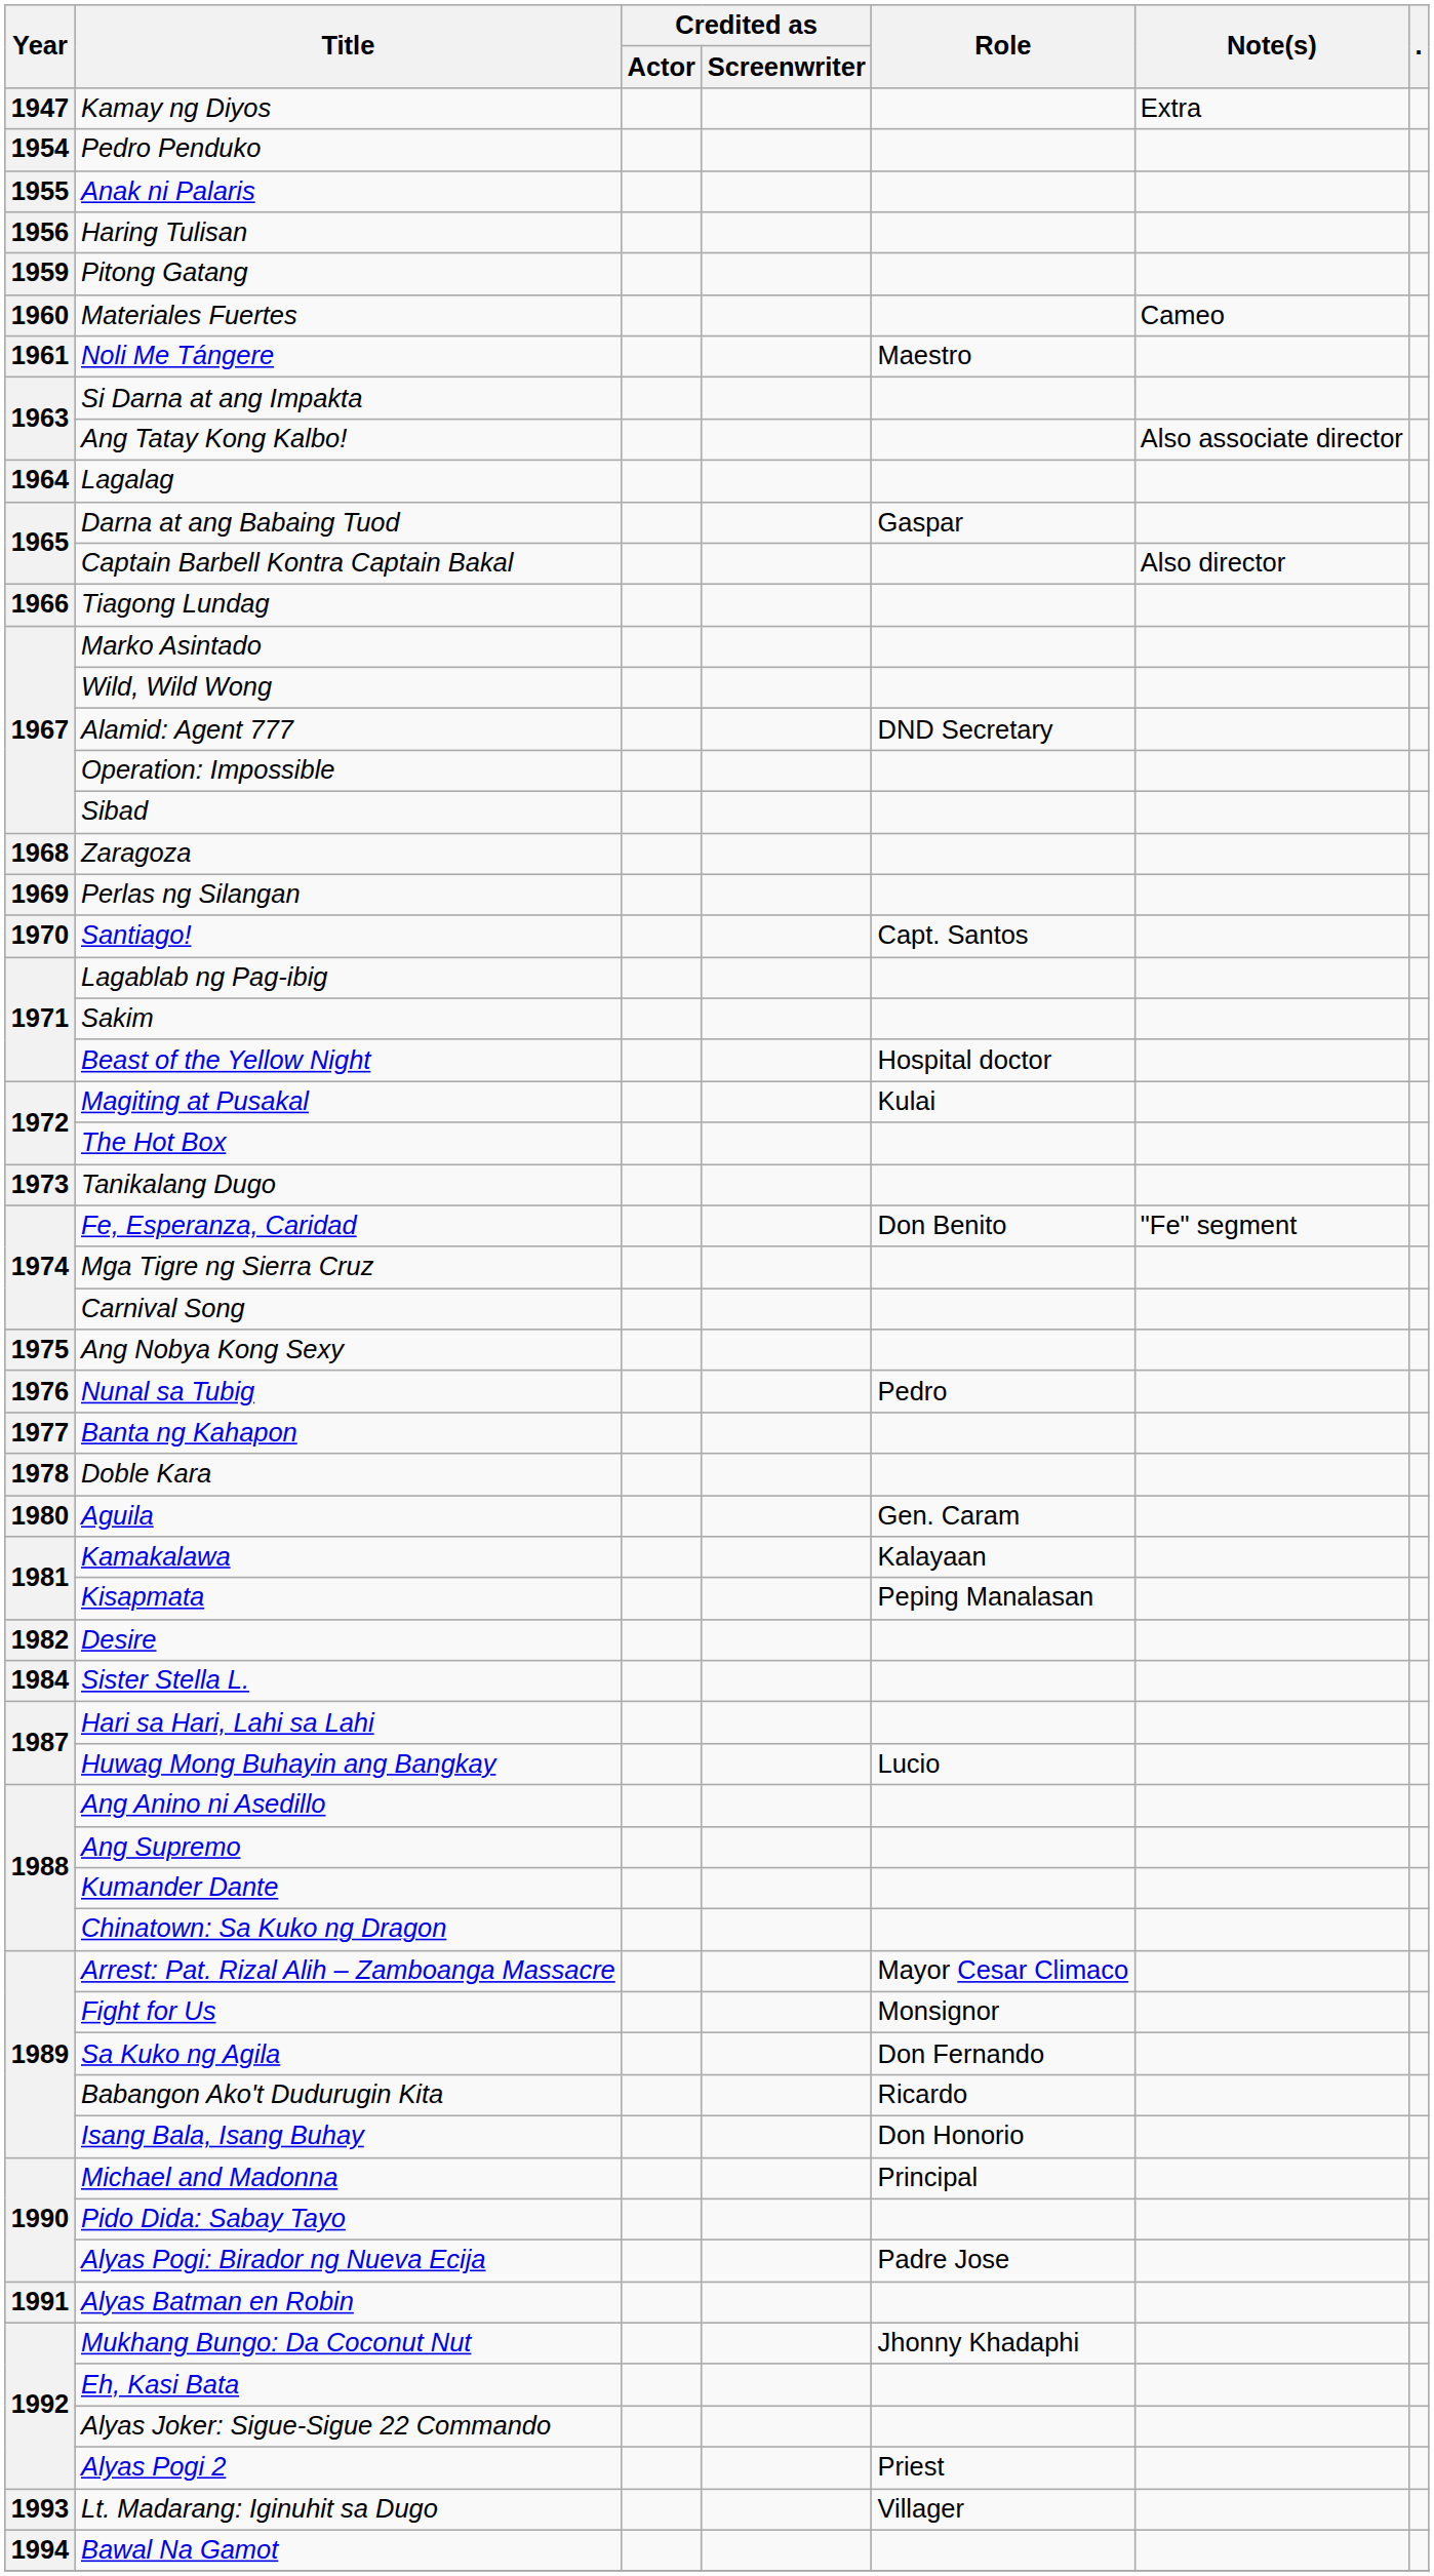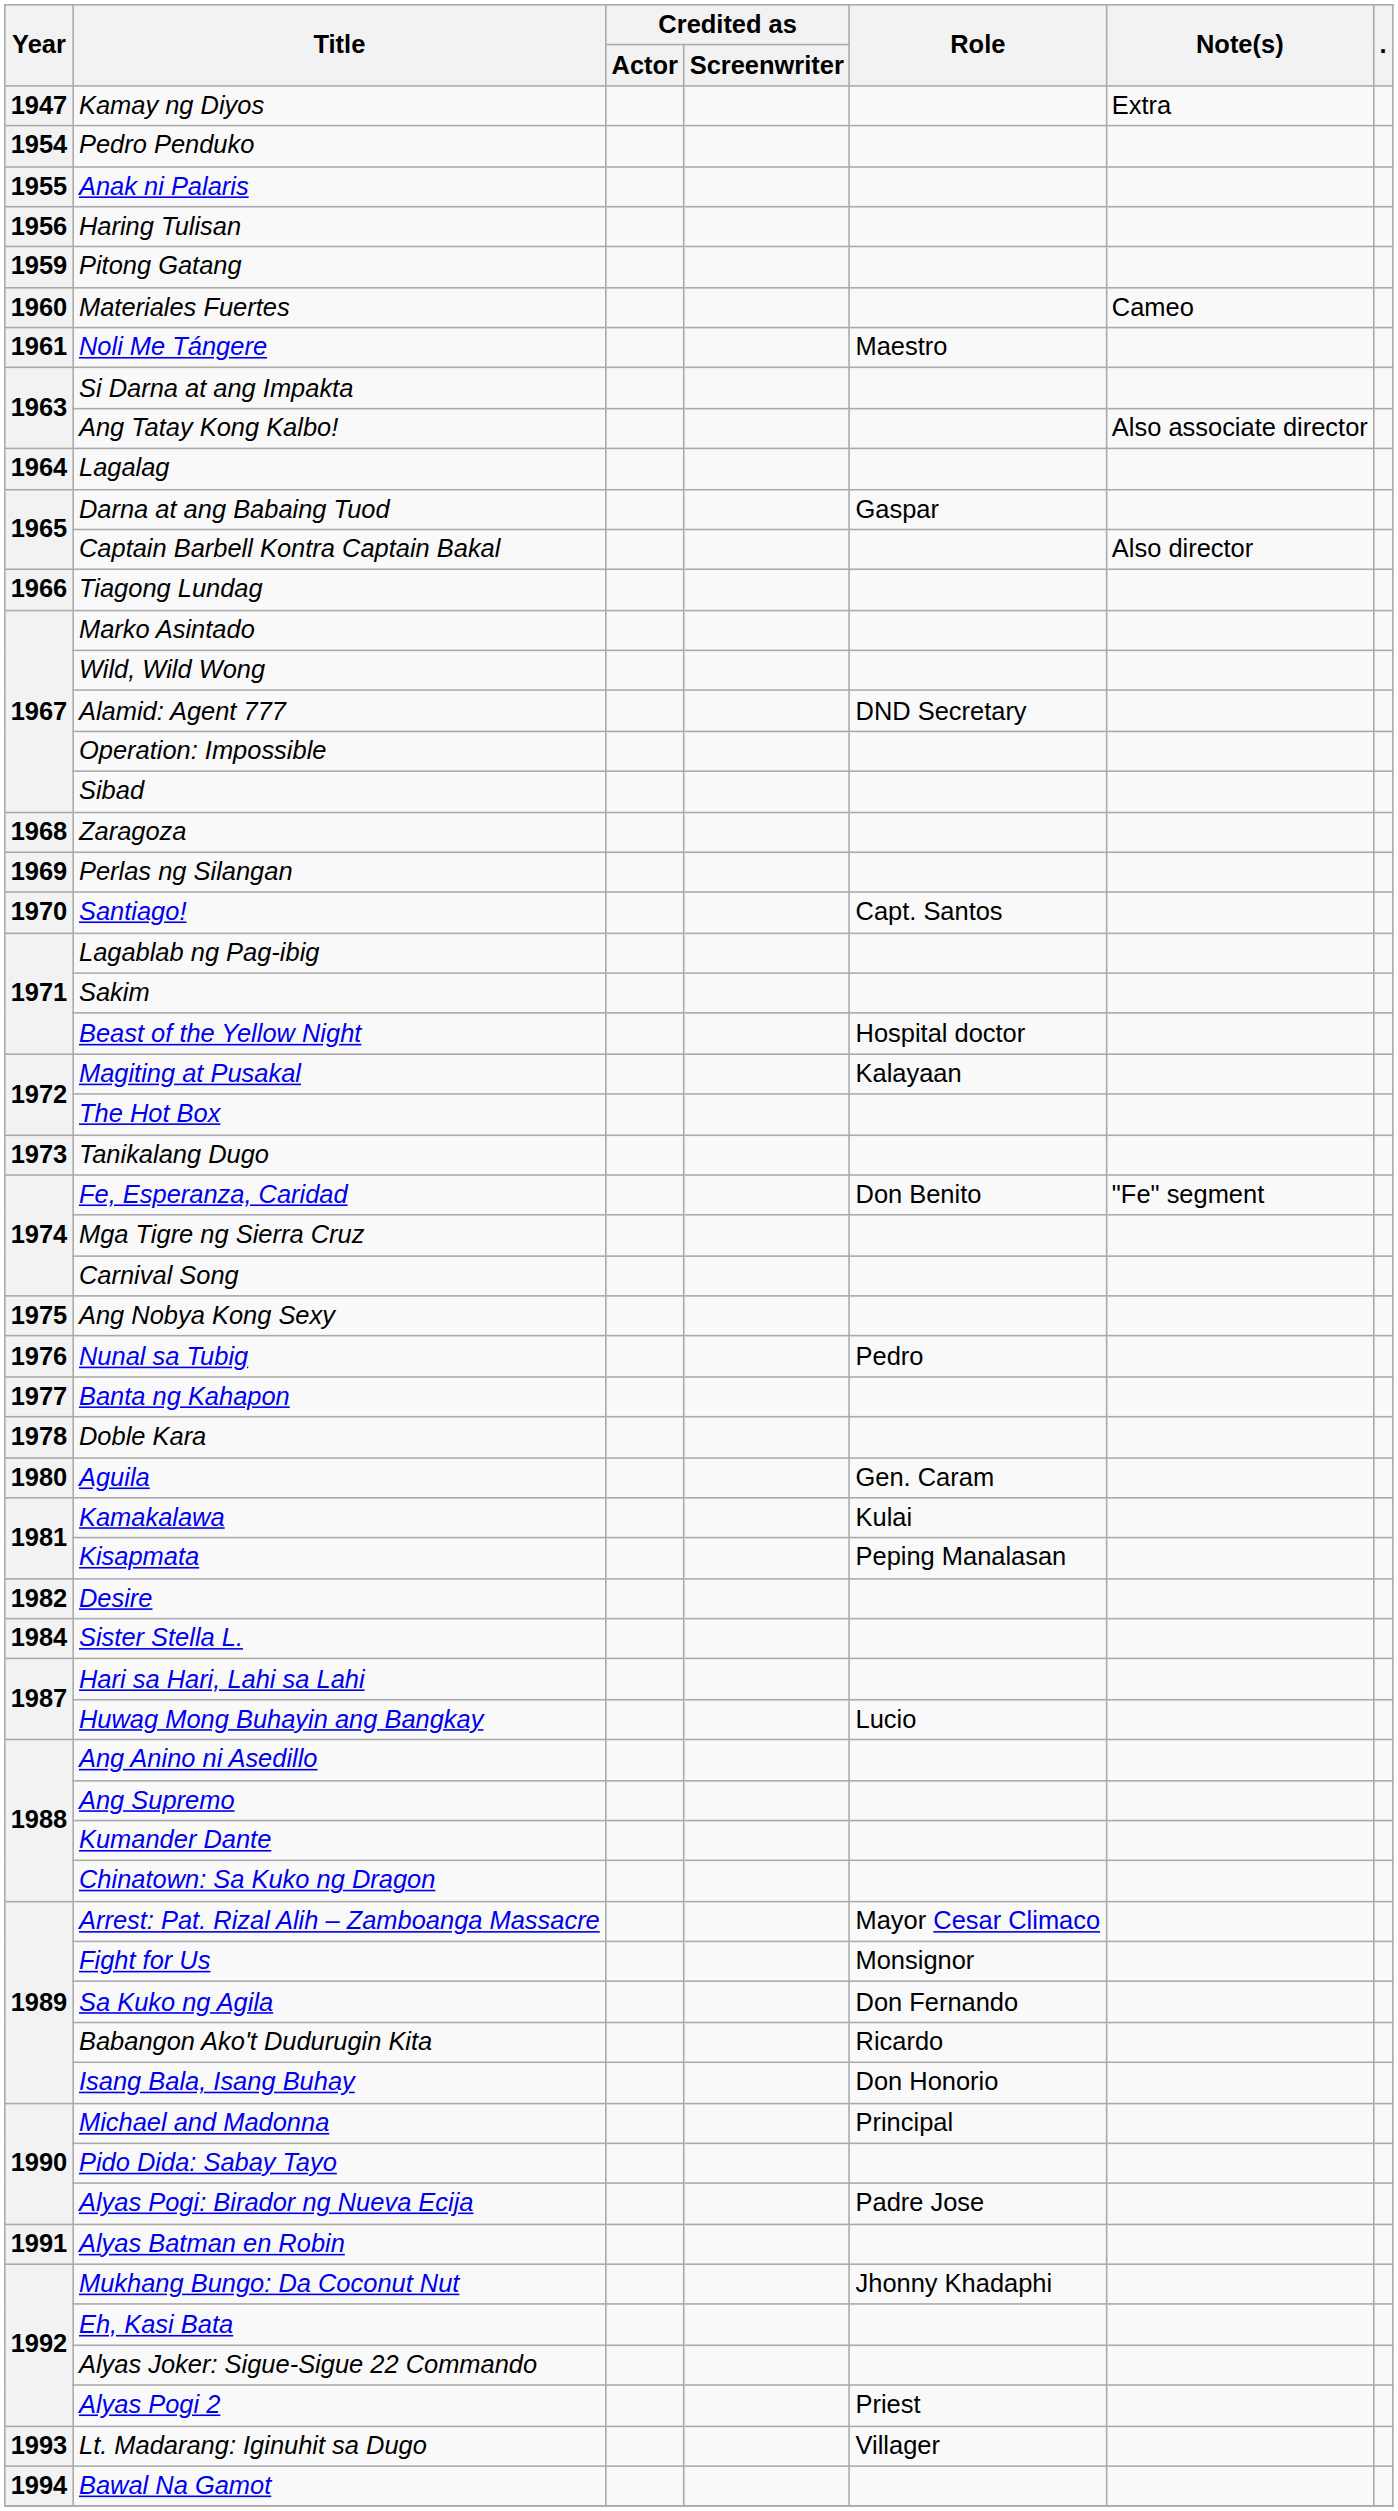Magiting at Pusakal | Role: Kulai -> Kalayaan
Kamakalawa | Role: Kalayaan -> Kulai
